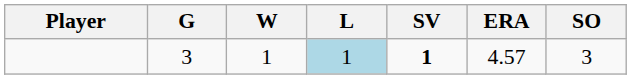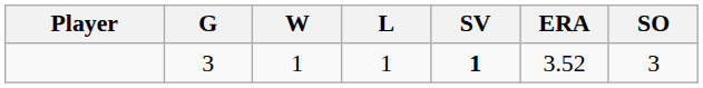row 2 | L: lightblue background -> no background
row 2 | ERA: 4.57 -> 3.52
